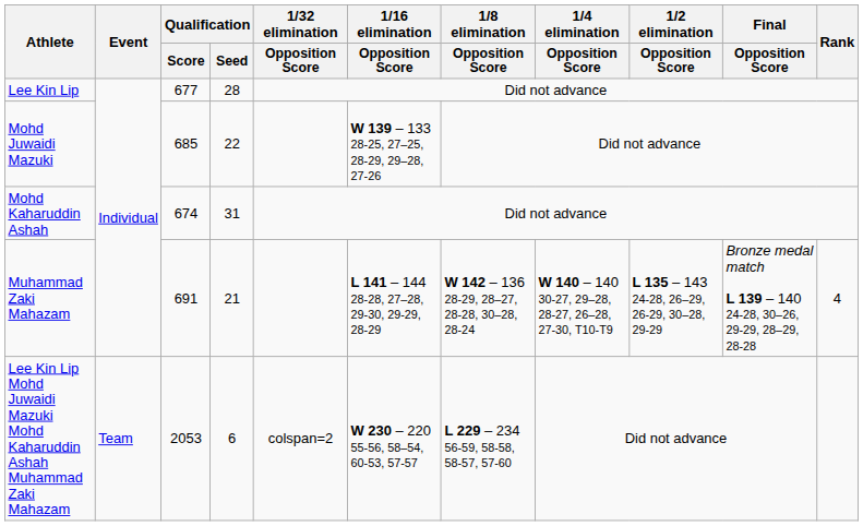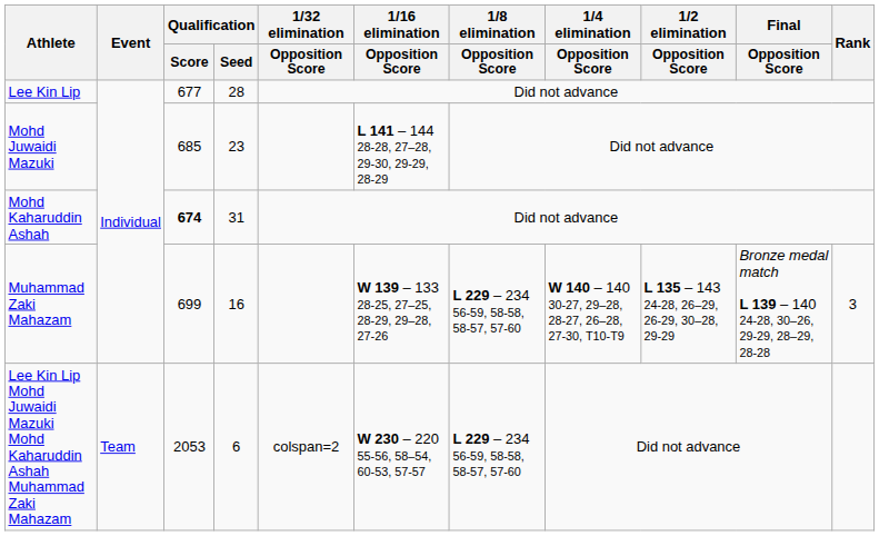Mohd Juwaidi Mazuki | Qualification / Seed: 22 -> 23
Mohd Juwaidi Mazuki | 1/16 elimination / Opposition Score: W 139 – 133 28-25, 27–25, 28-29, 29–28, 27-26 -> L 141 – 144 28-28, 27–28, 29-30, 29-29, 28-29
Mohd Kaharuddin Ashah | Qualification / Score: normal -> bold
Muhammad Zaki Mahazam | Qualification / Score: 691 -> 699
Muhammad Zaki Mahazam | Qualification / Seed: 21 -> 16
Muhammad Zaki Mahazam | 1/16 elimination / Opposition Score: L 141 – 144 28-28, 27–28, 29-30, 29-29, 28-29 -> W 139 – 133 28-25, 27–25, 28-29, 29–28, 27-26
Muhammad Zaki Mahazam | 1/8 elimination / Opposition Score: W 142 – 136 28-29, 28–27, 28-28, 30–28, 28-24 -> L 229 – 234 56-59, 58-58, 58-57, 57-60
Muhammad Zaki Mahazam | Rank: 4 -> 3
